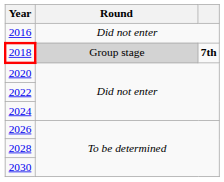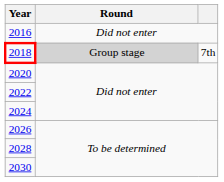2018 | column 3: bold -> normal
